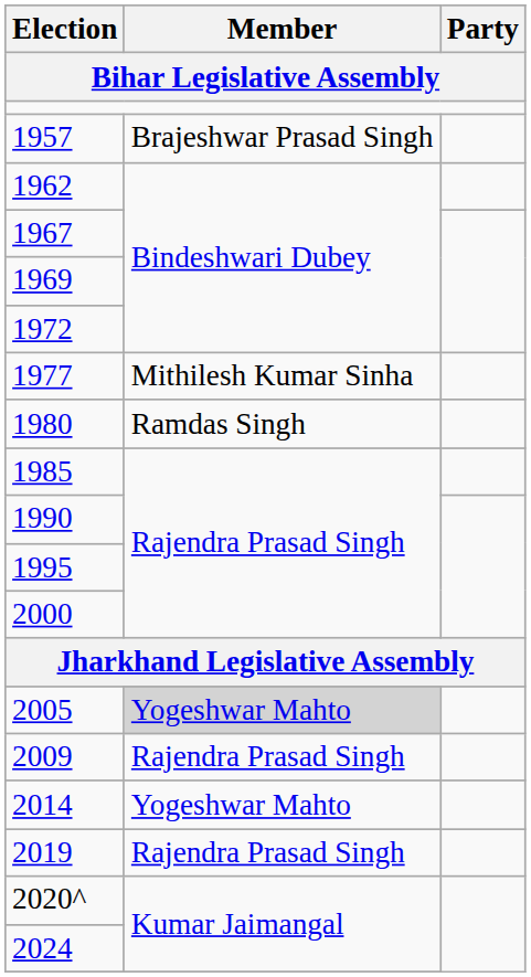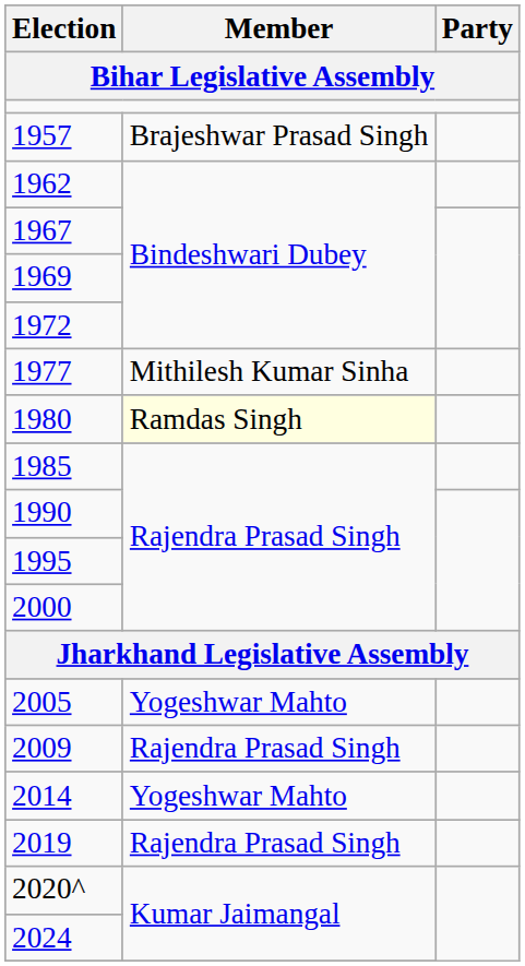1980 | Member: no background -> lightyellow background
2005 | Member: lightgrey background -> no background
